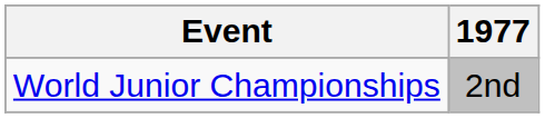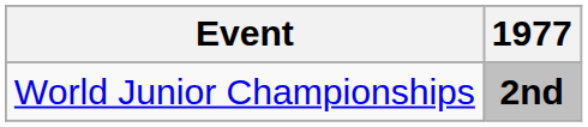World Junior Championships | 1977: normal -> bold
